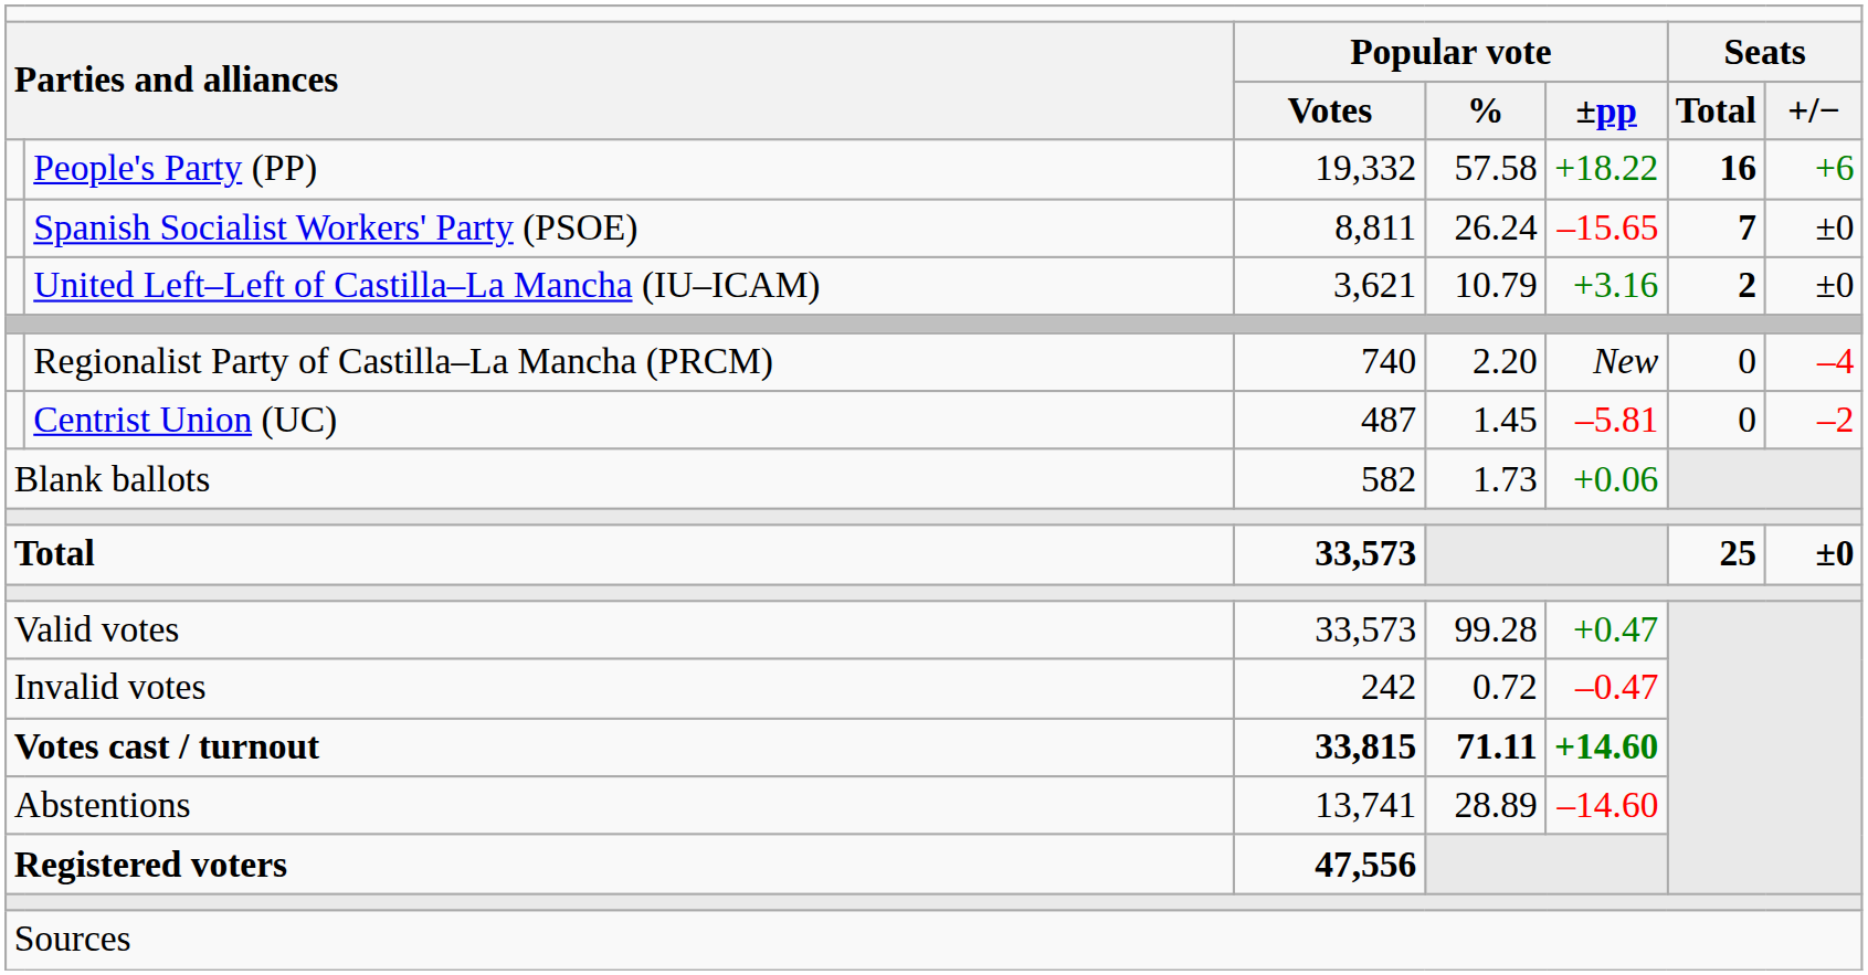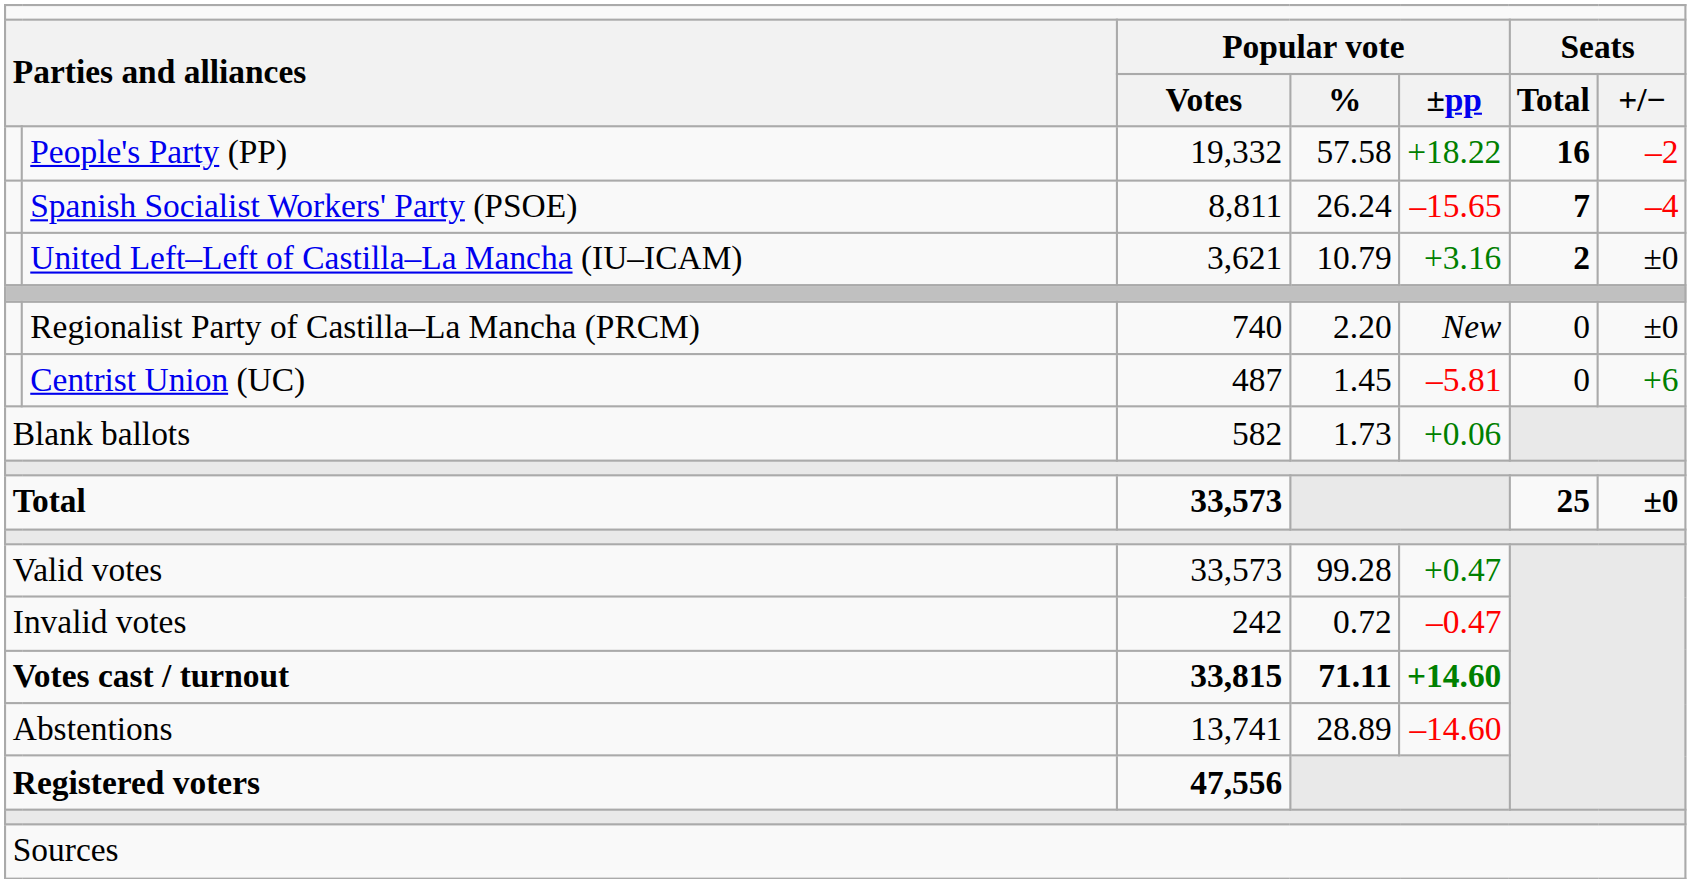People's Party (PP) | column 7: +6 -> –2
Spanish Socialist Workers' Party (PSOE) | column 7: ±0 -> –4
Regionalist Party of Castilla–La Mancha (PRCM) | column 7: –4 -> ±0
Centrist Union (UC) | column 7: –2 -> +6
